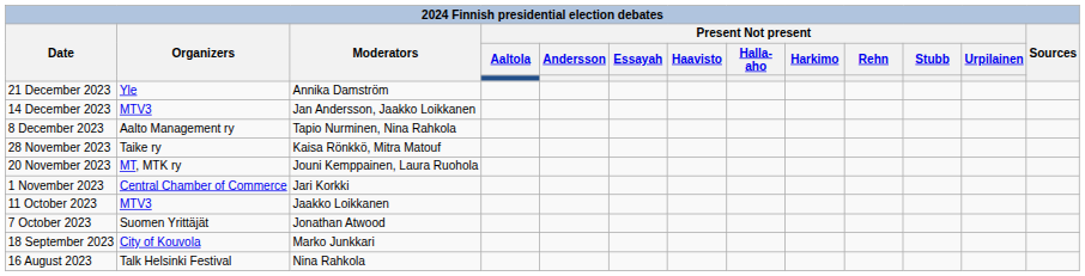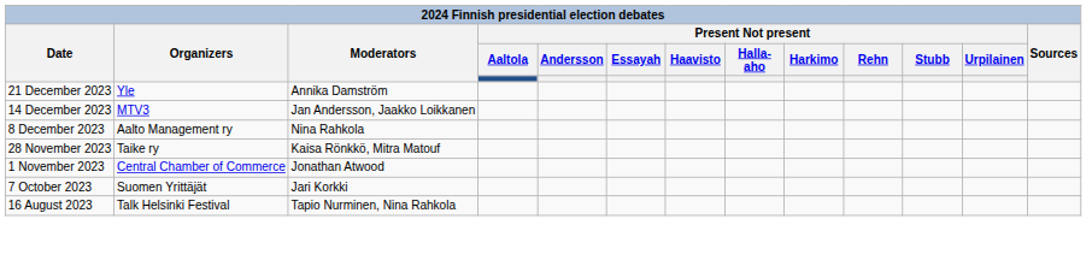8 December 2023 | Moderators: Tapio Nurminen, Nina Rahkola -> Nina Rahkola
- row: 20 November 2023 | MT, MTK ry | Jouni Kemppainen, Laura Ruohola
1 November 2023 | Moderators: Jari Korkki -> Jonathan Atwood
- row: 11 October 2023 | MTV3 | Jaakko Loikkanen
7 October 2023 | Moderators: Jonathan Atwood -> Jari Korkki
- row: 18 September 2023 | City of Kouvola | Marko Junkkari
16 August 2023 | Moderators: Nina Rahkola -> Tapio Nurminen, Nina Rahkola
